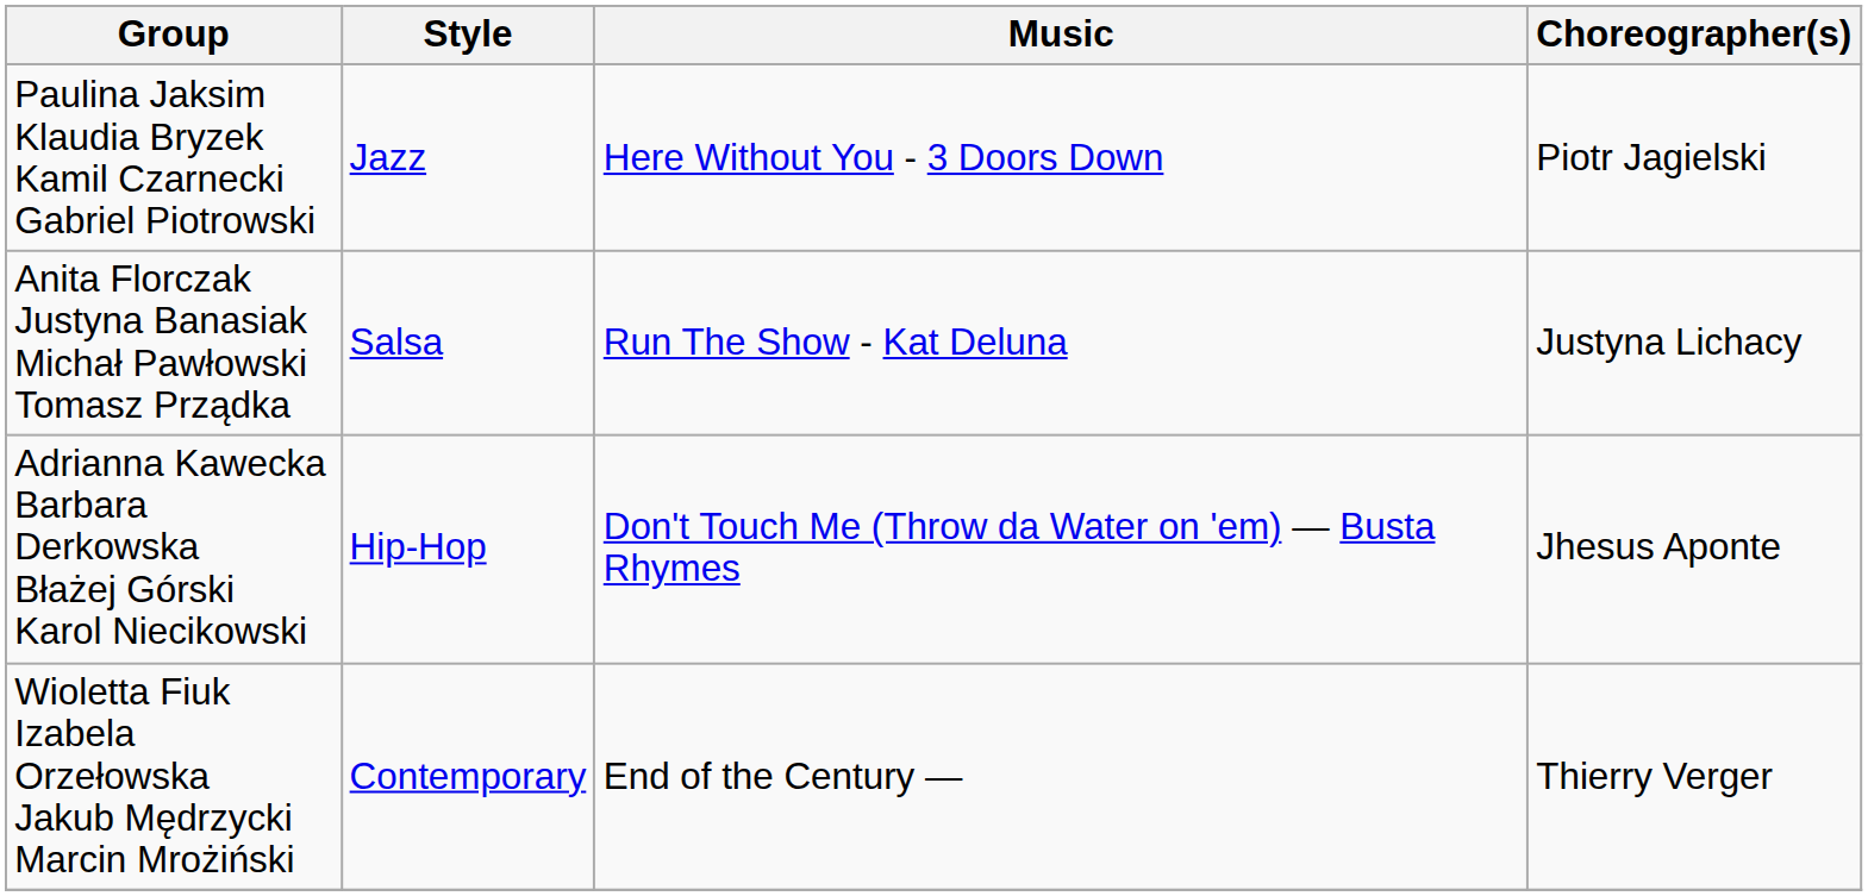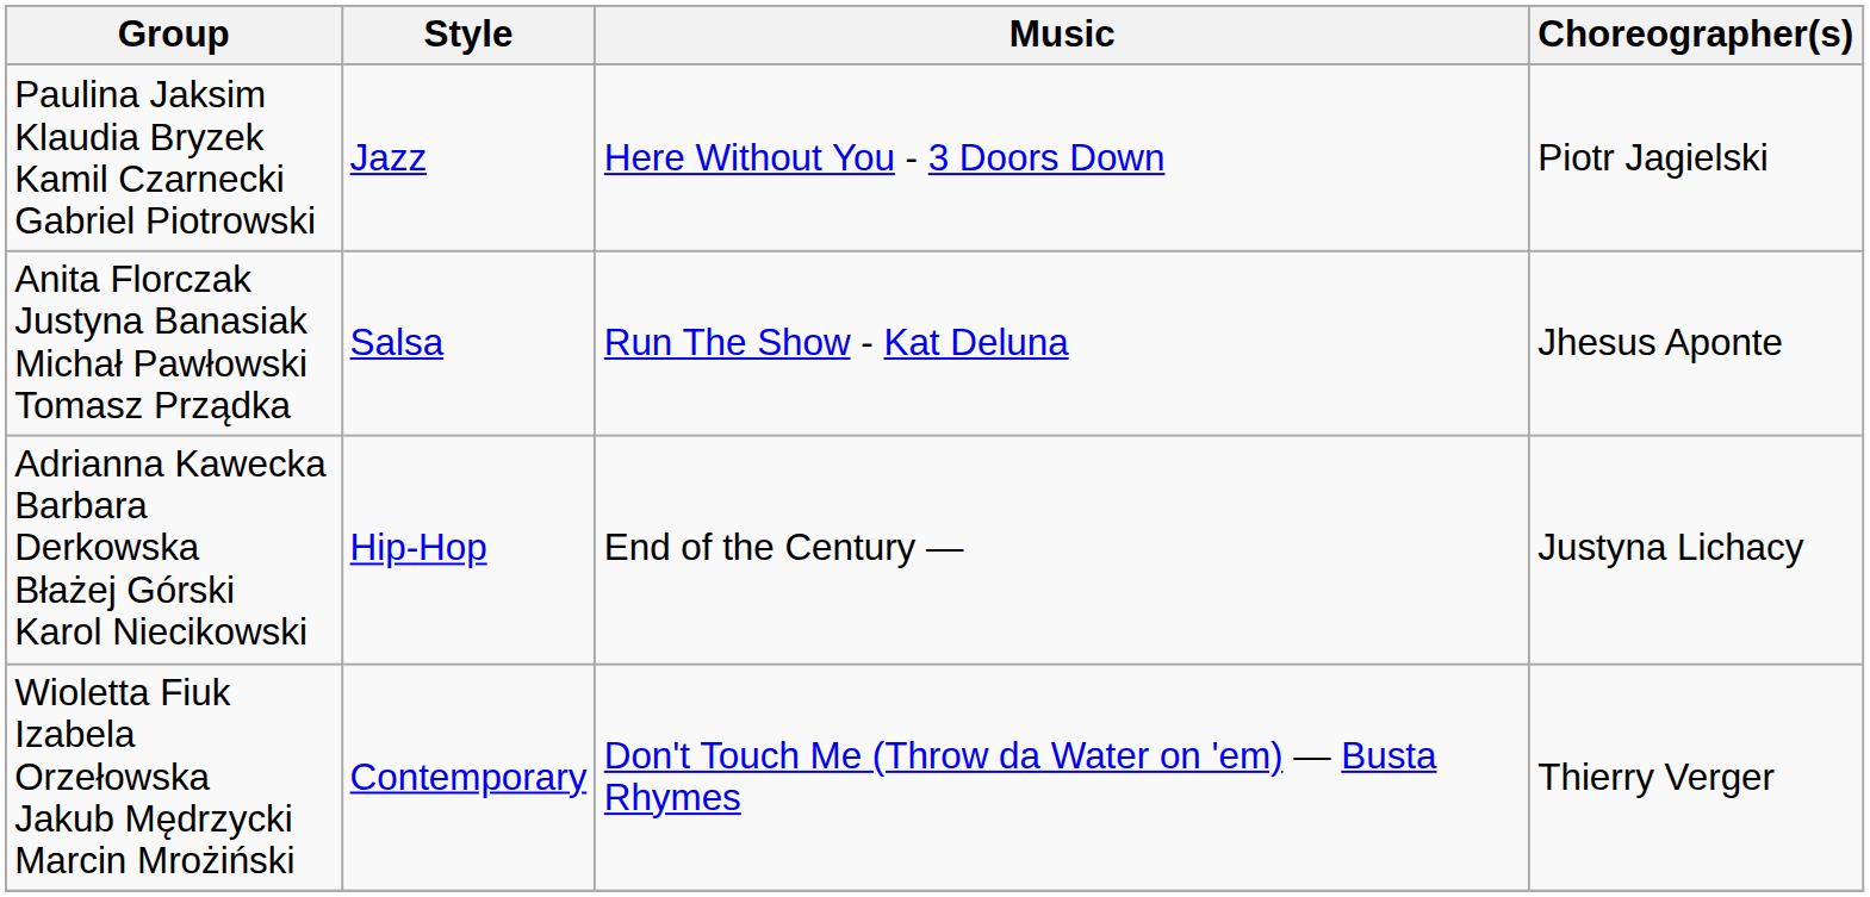row 3 | Choreographer(s): Justyna Lichacy -> Jhesus Aponte
row 4 | Music: Don't Touch Me (Throw da Water on 'em) — Busta Rhymes -> End of the Century —
row 4 | Choreographer(s): Jhesus Aponte -> Justyna Lichacy
row 5 | Music: End of the Century — -> Don't Touch Me (Throw da Water on 'em) — Busta Rhymes
